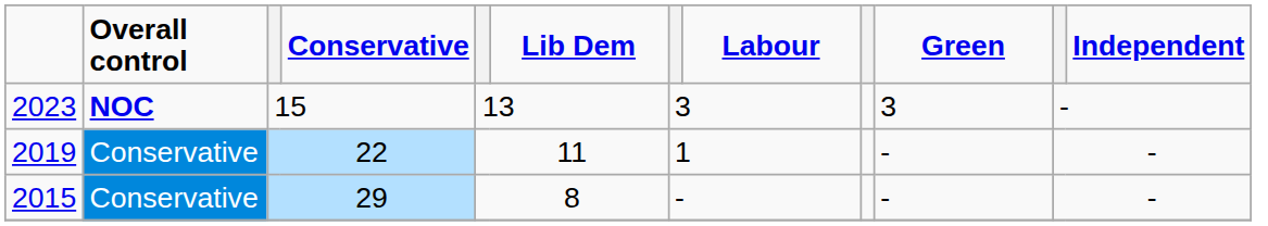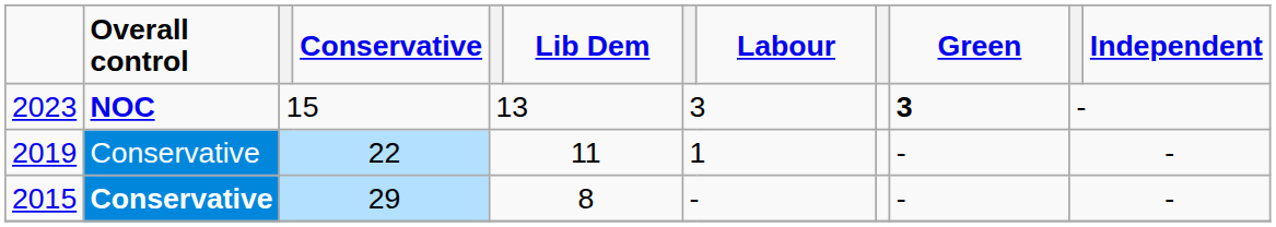2023 | Green: normal -> bold
2015 | Overall control: normal -> bold
